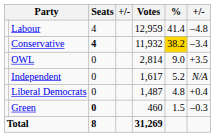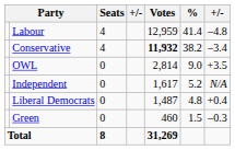Conservative | Seats: bold -> normal
Conservative | Votes: normal -> bold
Conservative | %: gold background -> no background
Green | Seats: bold -> normal
